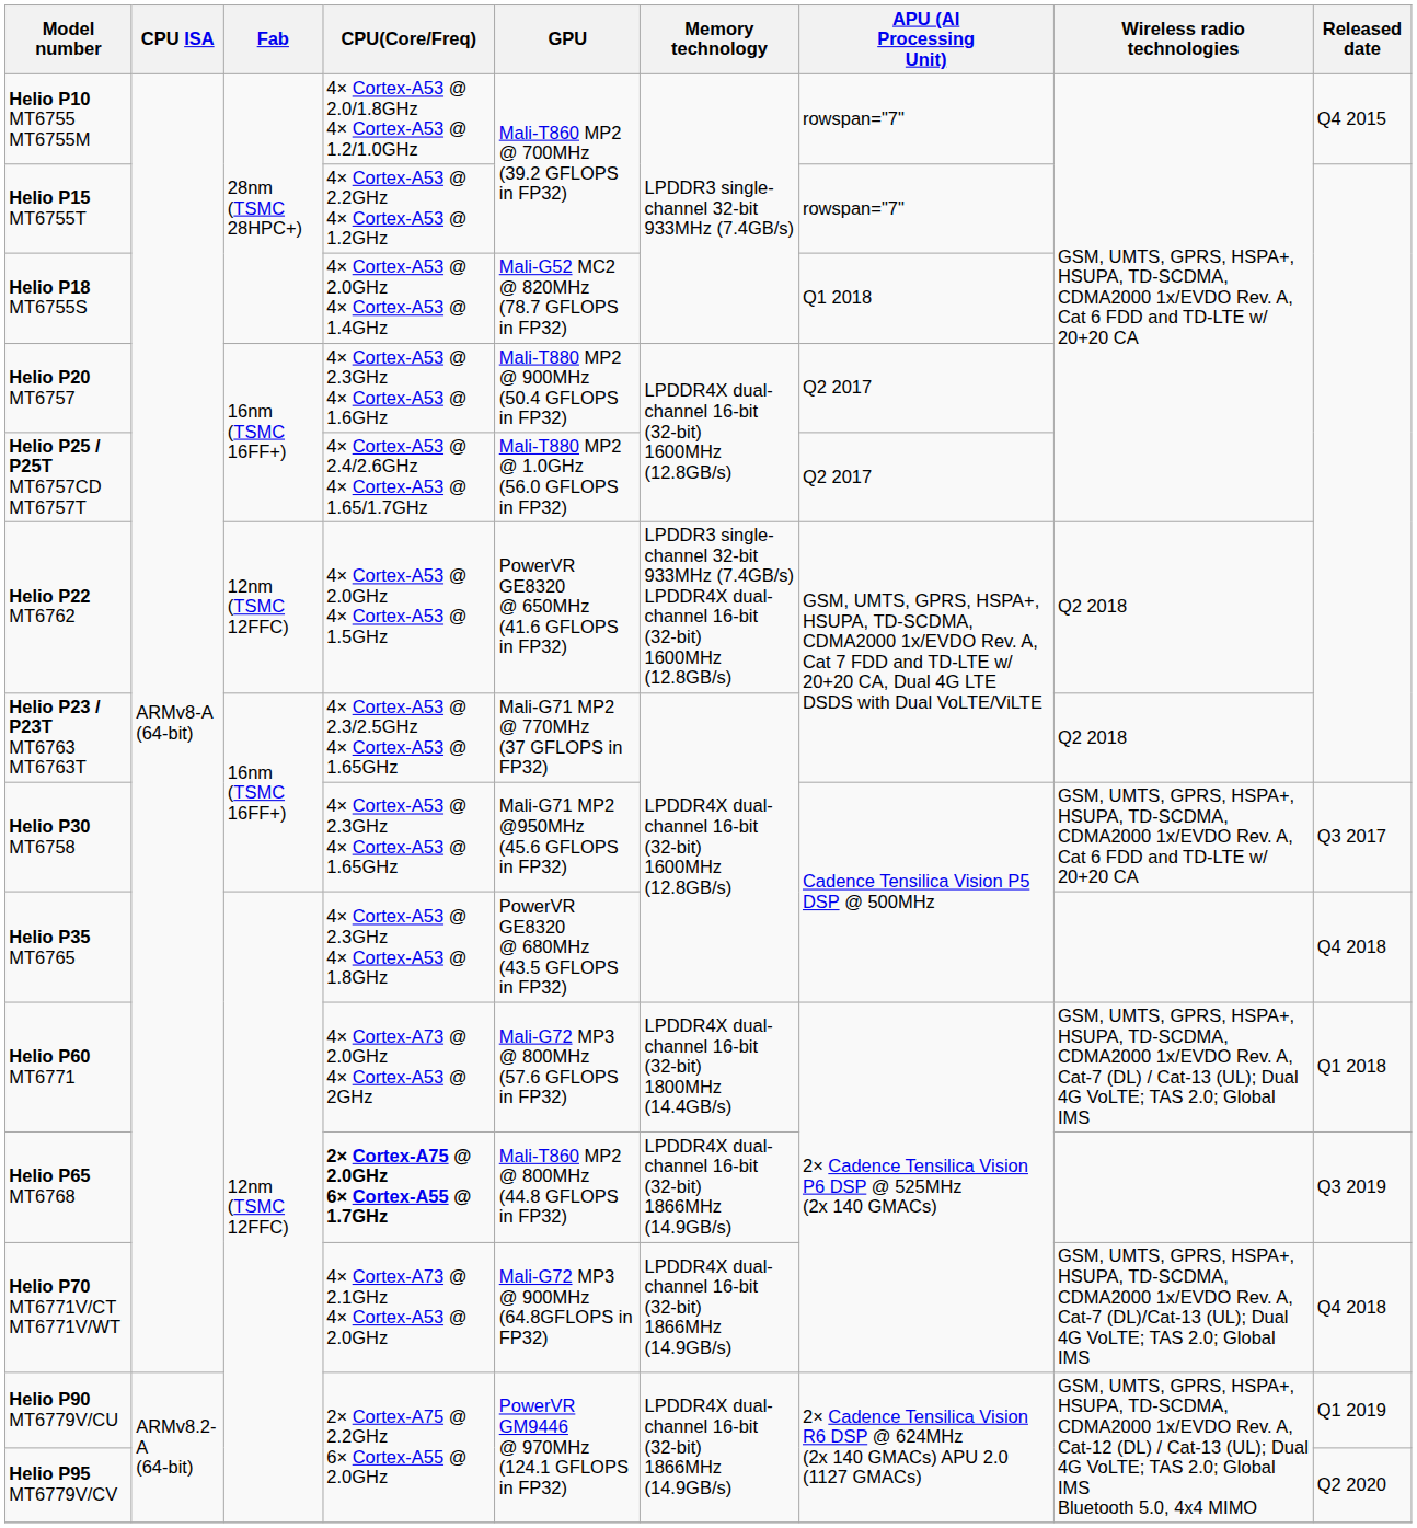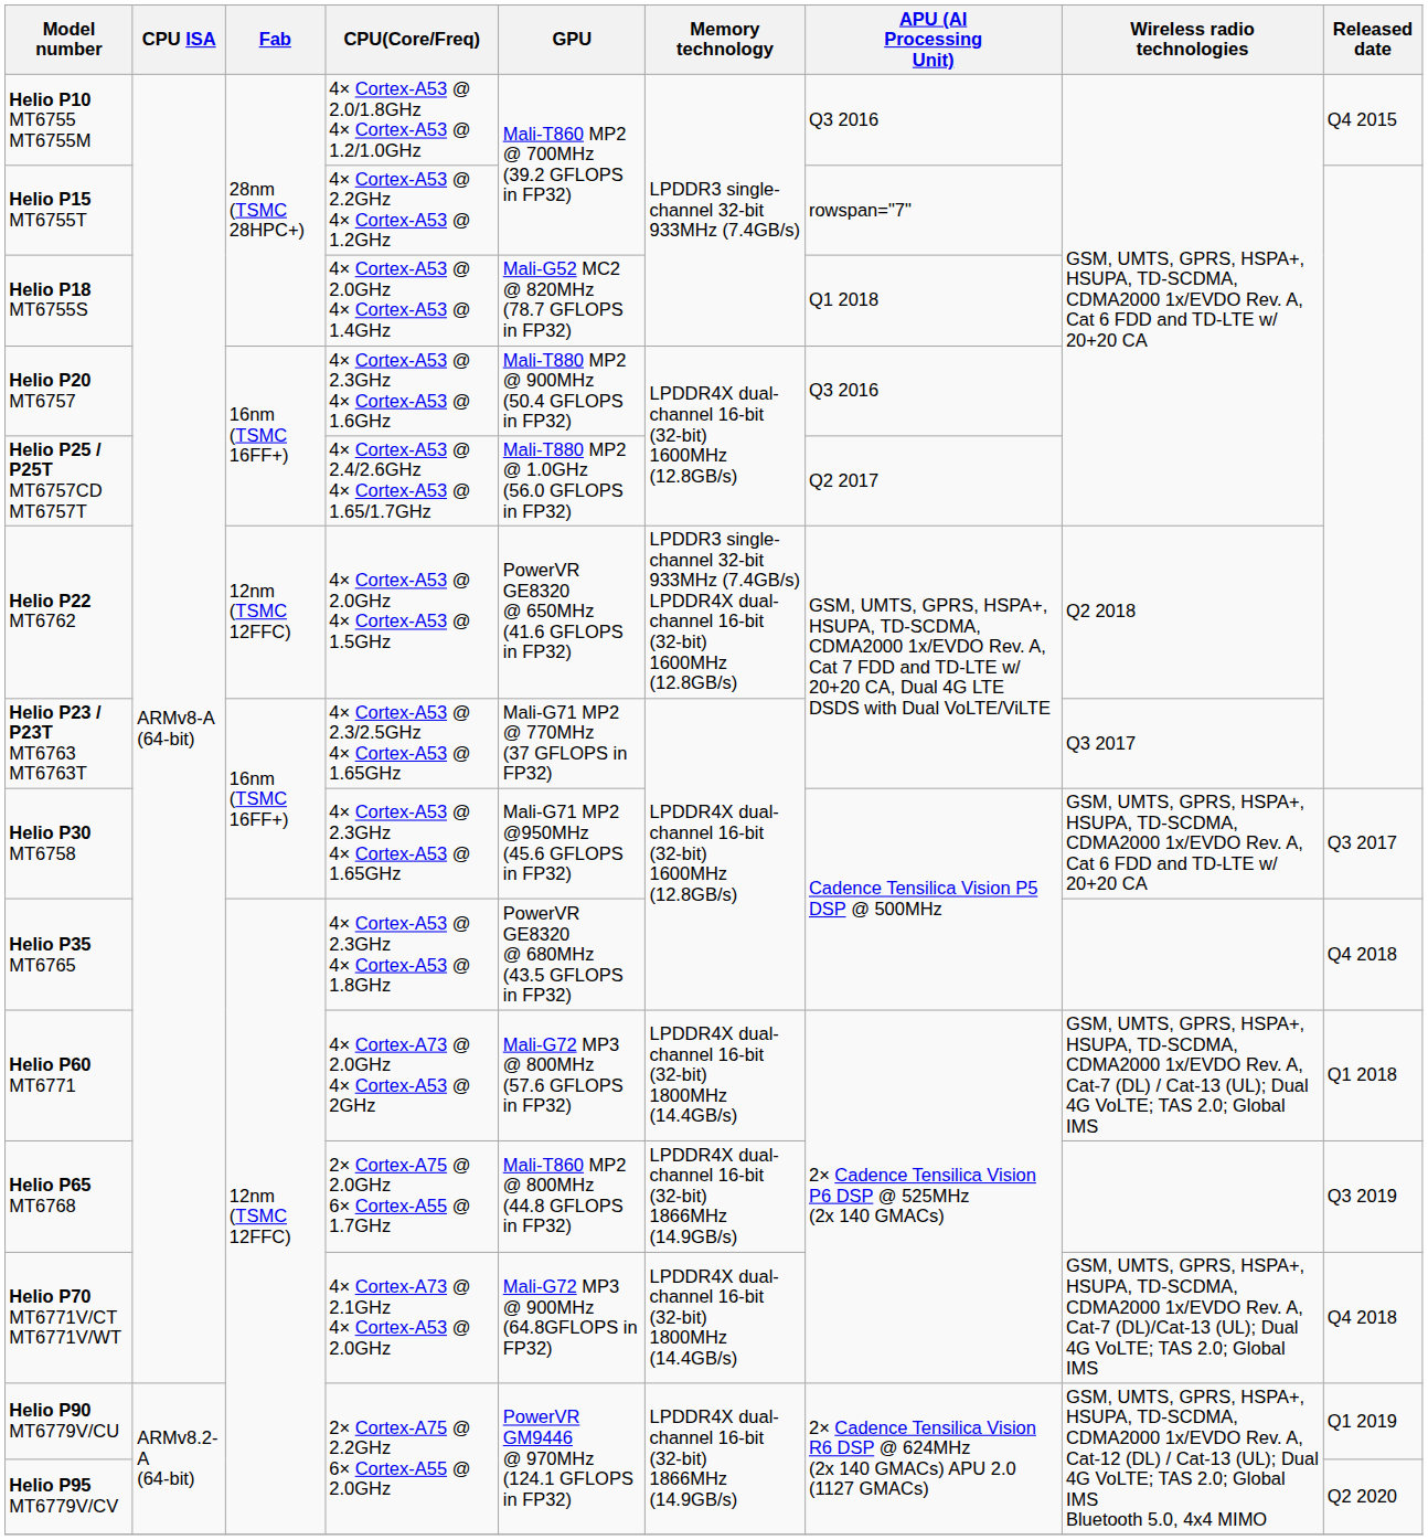Helio P10 MT6755 MT6755M | APU (AI Processing Unit): rowspan="7" -> Q3 2016
Helio P20 MT6757 | APU (AI Processing Unit): Q2 2017 -> Q3 2016
Helio P23 / P23T MT6763 MT6763T | Wireless radio technologies: Q2 2018 -> Q3 2017
Helio P65 MT6768 | CPU(Core/Freq): bold -> normal
Helio P70 MT6771V/CT MT6771V/WT | Memory technology: LPDDR4X dual-channel 16-bit (32-bit) 1866MHz (14.9GB/s) -> LPDDR4X dual-channel 16-bit (32-bit) 1800MHz (14.4GB/s)
